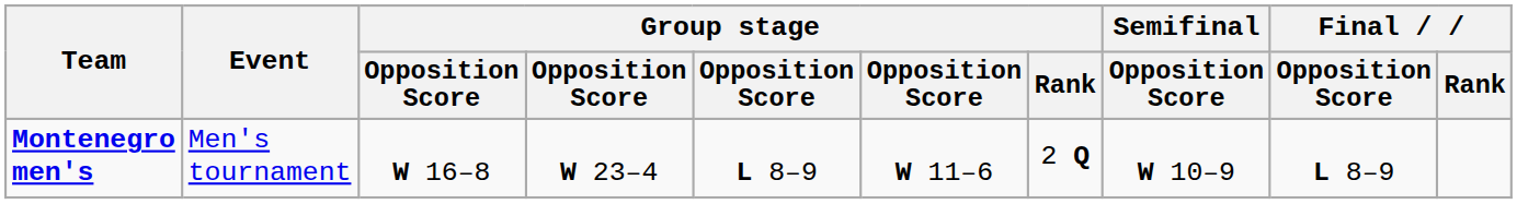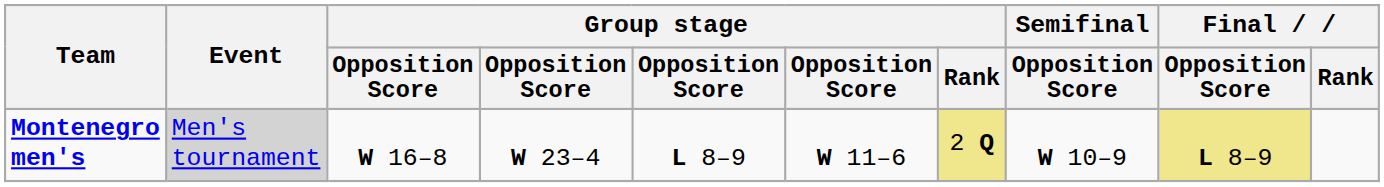Montenegro men's | Event: no background -> lightgrey background
Montenegro men's | Group stage / Rank: no background -> khaki background
Montenegro men's | Final / Opposition Score: no background -> khaki background
